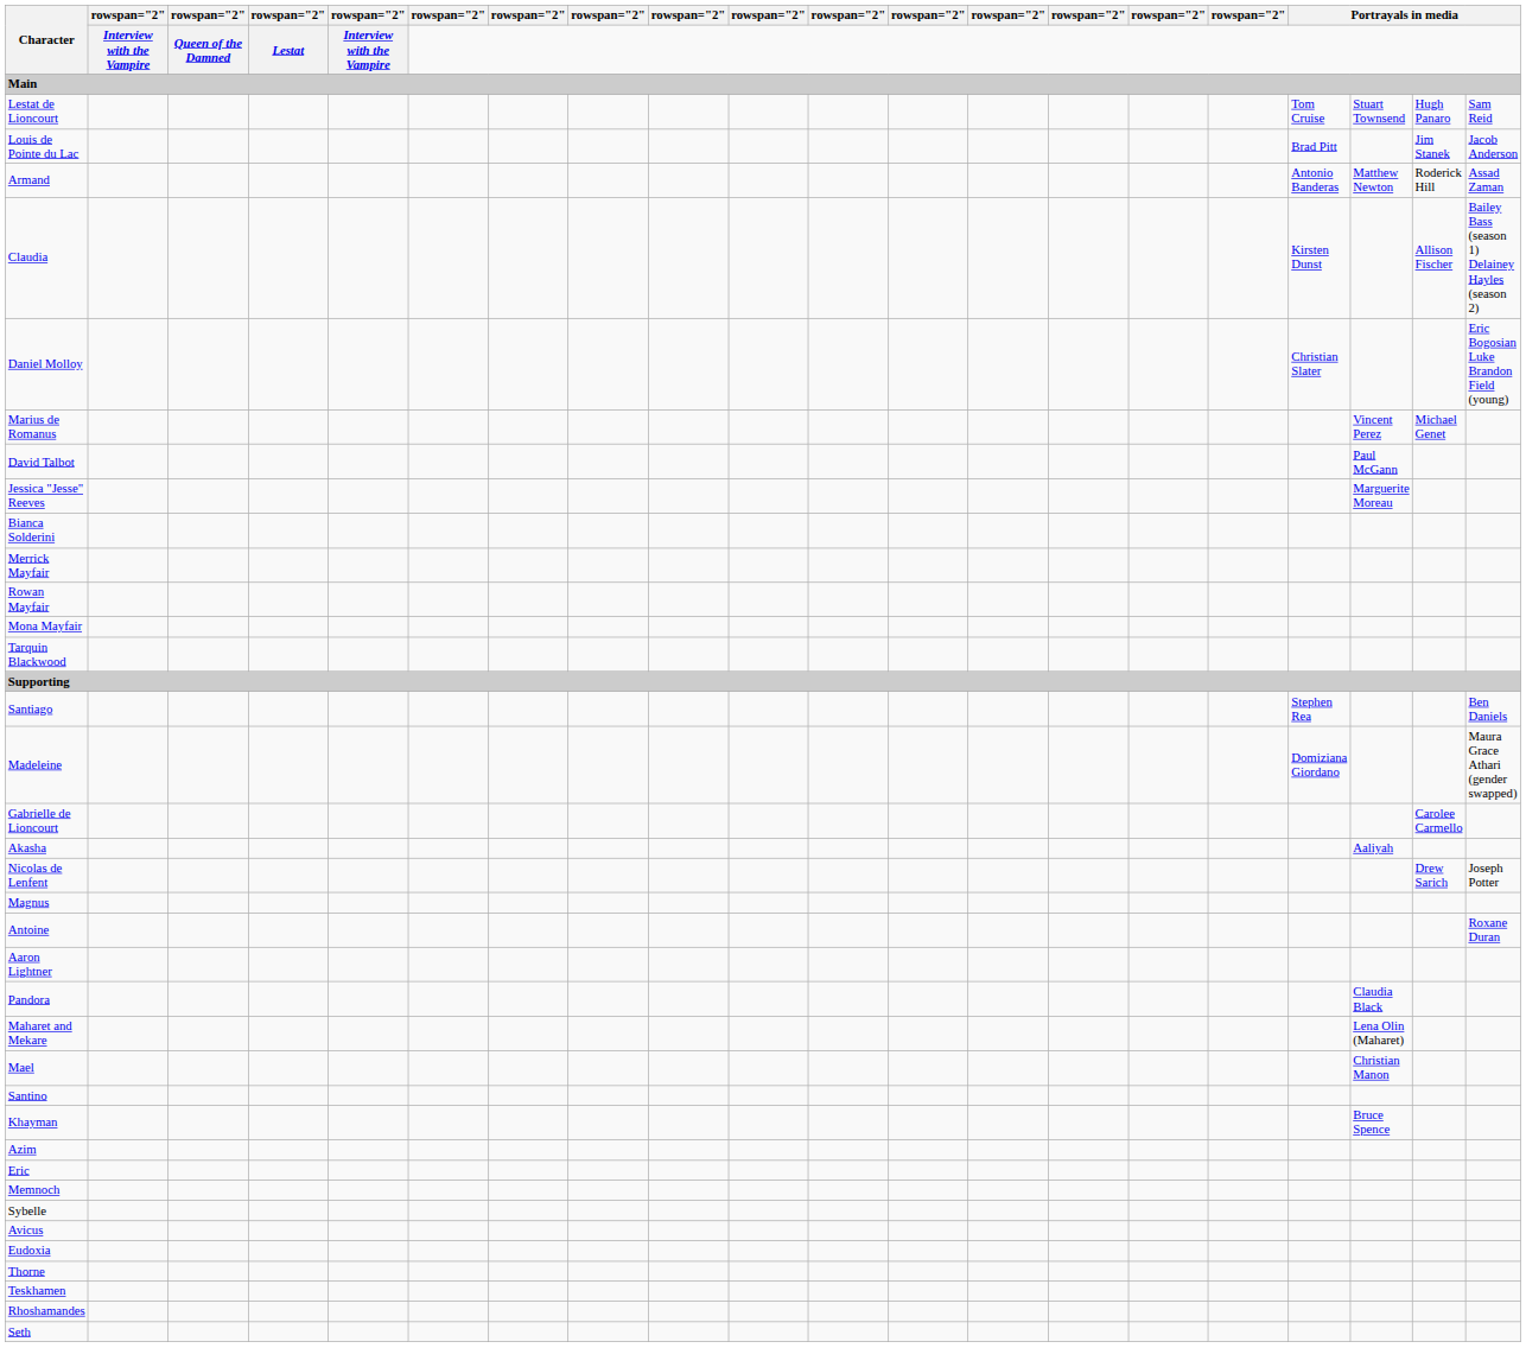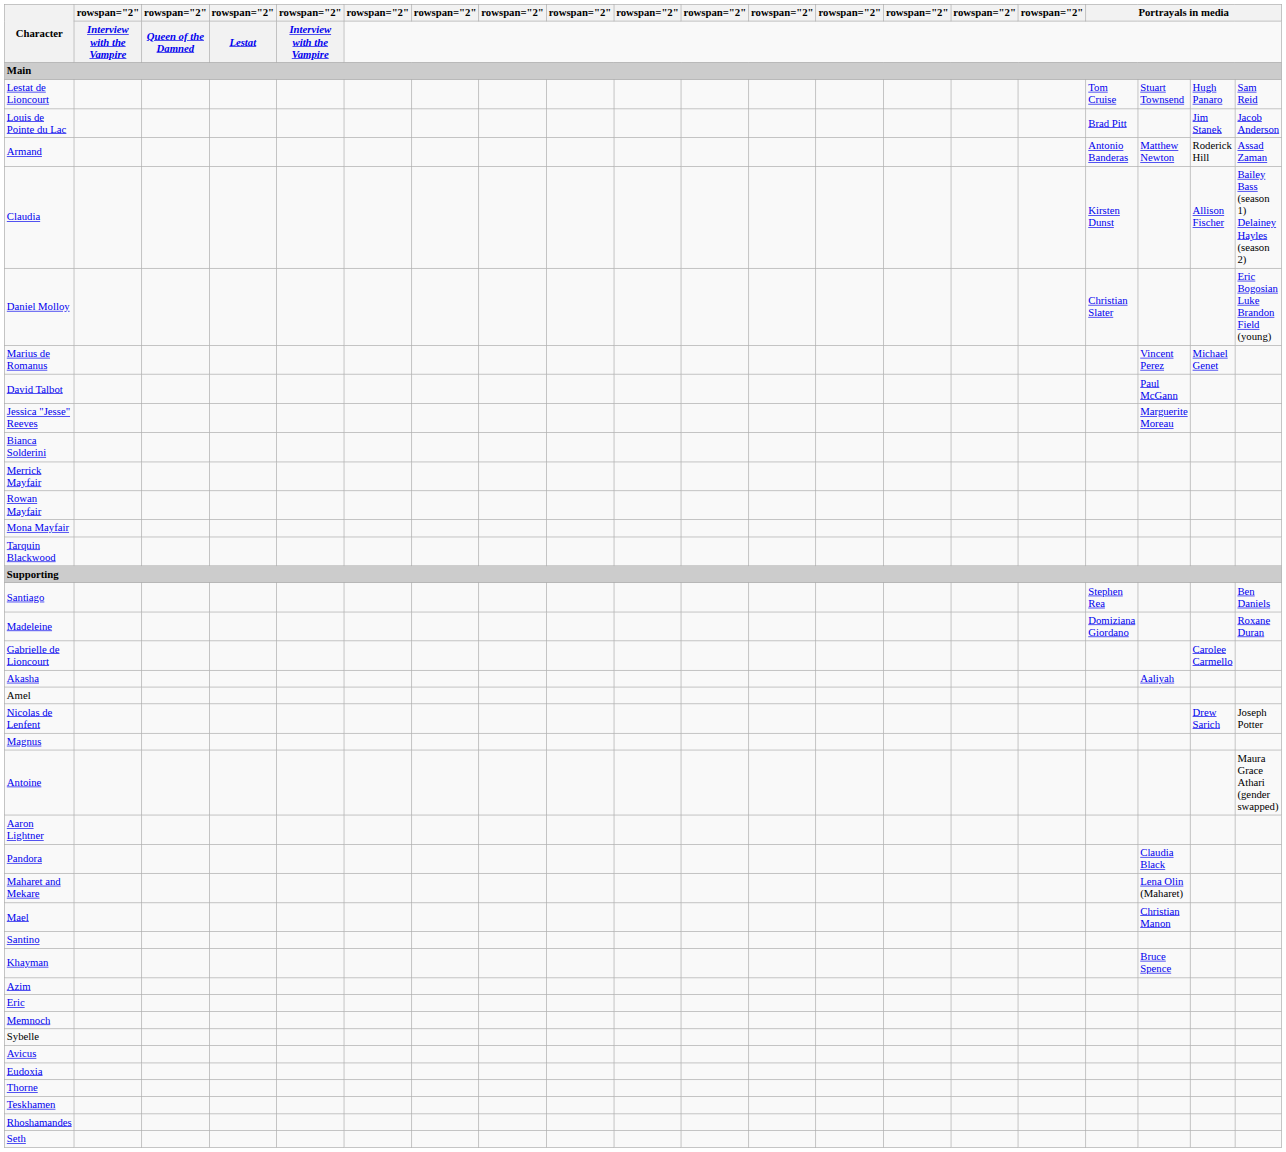Madeleine | column 20: Maura Grace Athari (gender swapped) -> Roxane Duran
+ row: Amel
Antoine | column 20: Roxane Duran -> Maura Grace Athari (gender swapped)
